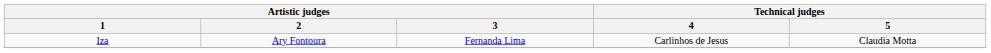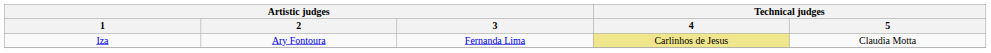Iza | Technical judges / 4: no background -> khaki background
